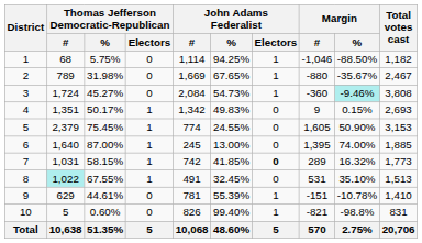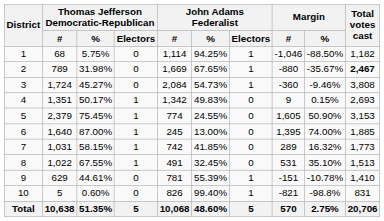2 | Total votes cast: normal -> bold
3 | Margin / %: paleturquoise background -> no background
7 | John Adams Federalist / Electors: bold -> normal
8 | Thomas Jefferson Democratic-Republican / #: paleturquoise background -> no background
